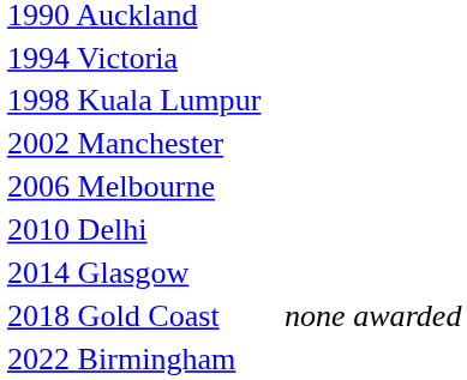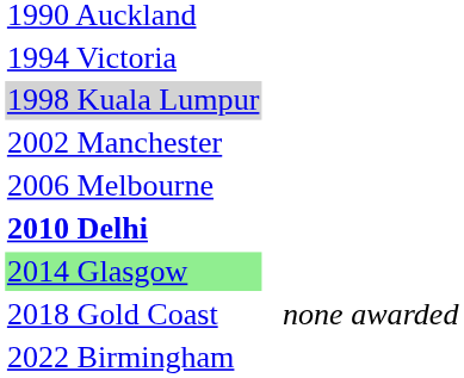1998 Kuala Lumpur | column 1: no background -> lightgrey background
2010 Delhi | column 1: normal -> bold
2014 Glasgow | column 1: no background -> lightgreen background
